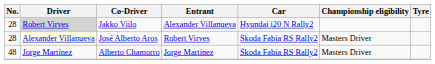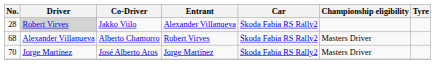row 2 | Car: Hyundai i20 N Rally2 -> Škoda Fabia RS Rally2
row 3 | No.: 28 -> 68
row 3 | Driver: lightyellow background -> no background
row 3 | Co-Driver: José Alberto Aros -> Alberto Chamorro
row 4 | No.: 48 -> 70
row 4 | Co-Driver: Alberto Chamorro -> José Alberto Aros
